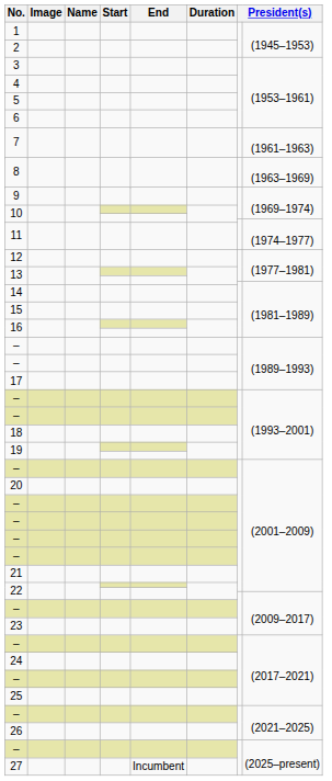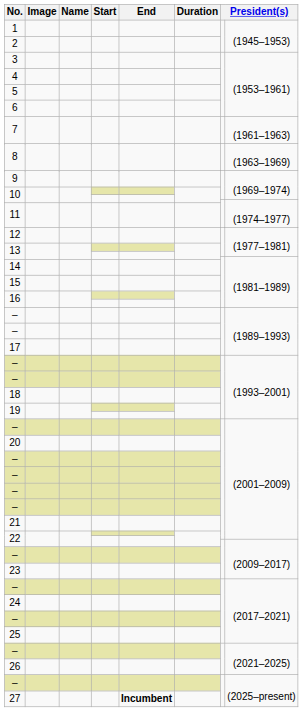27 | End: normal -> bold
